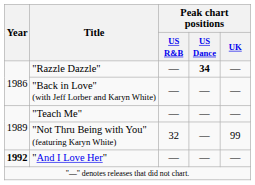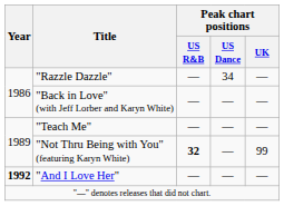"Razzle Dazzle" | Peak chart positions / US Dance: bold -> normal
"Not Thru Being with You" (featuring Karyn White) | Peak chart positions / US R&B: normal -> bold
